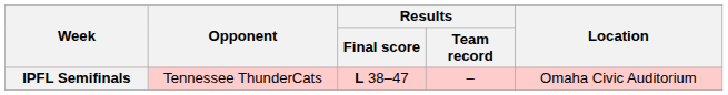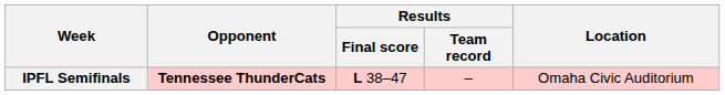IPFL Semifinals | Opponent: normal -> bold
